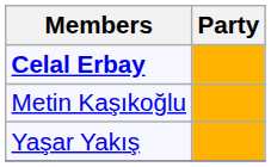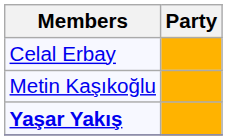Celal Erbay | Members: bold -> normal
Yaşar Yakış | Members: normal -> bold
